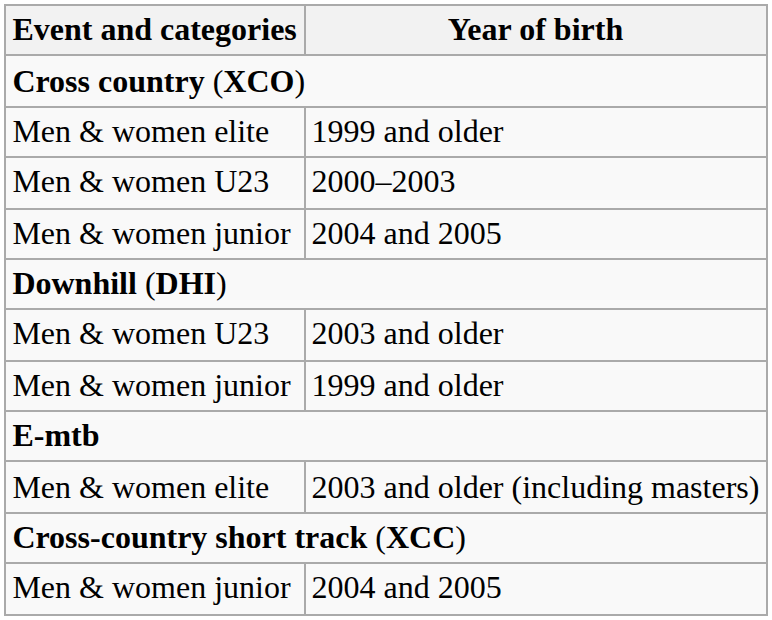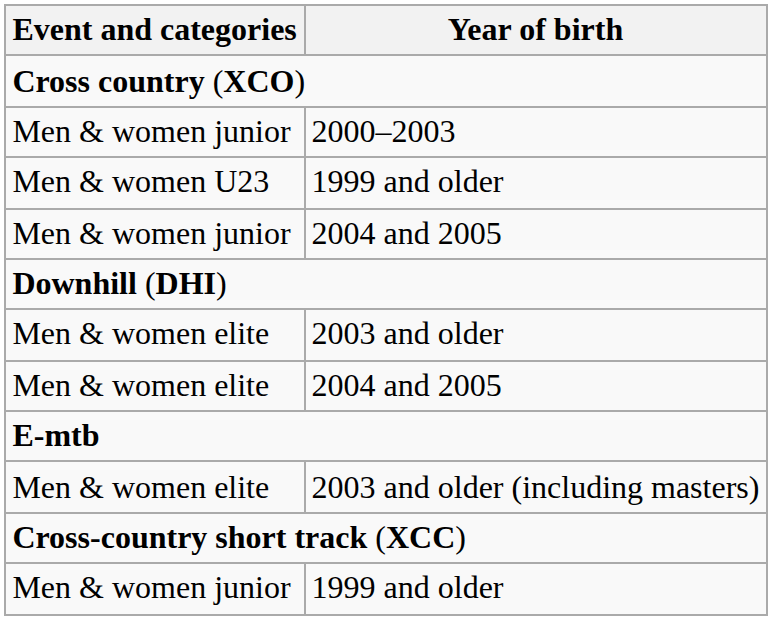row 3 | Event and categories: Men & women elite -> Men & women junior
row 3 | Year of birth: 1999 and older -> 2000–2003
row 4 | Year of birth: 2000–2003 -> 1999 and older
row 7 | Event and categories: Men & women U23 -> Men & women elite
row 8 | Event and categories: Men & women junior -> Men & women elite
row 8 | Year of birth: 1999 and older -> 2004 and 2005
row 12 | Year of birth: 2004 and 2005 -> 1999 and older
